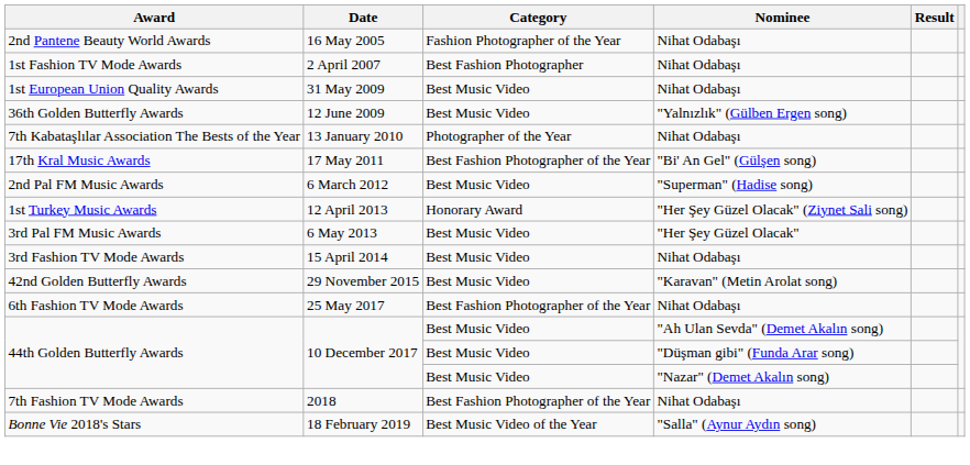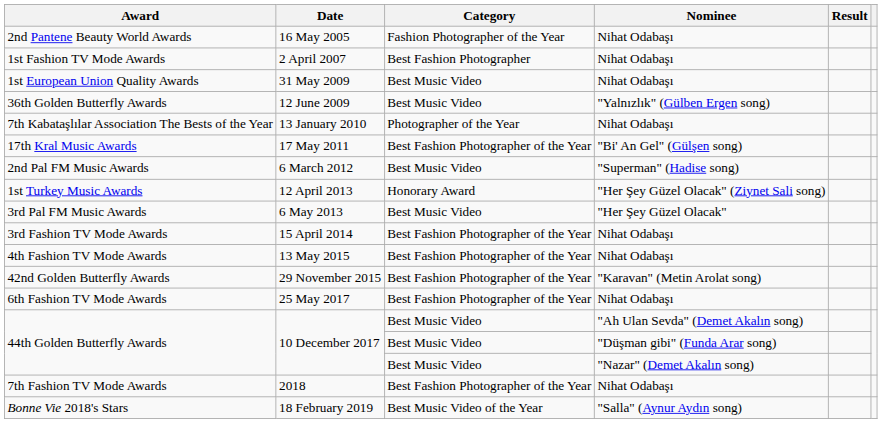3rd Fashion TV Mode Awards | Category: Best Music Video -> Best Fashion Photographer of the Year
+ row: 4th Fashion TV Mode Awards | 13 May 2015 | Best Fashion Photographer of the Year | Nihat Odabaşı
42nd Golden Butterfly Awards | Category: Best Music Video -> Best Fashion Photographer of the Year
